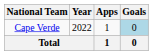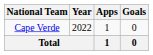Cape Verde | Goals: lightblue background -> no background
